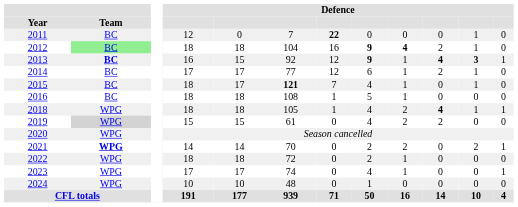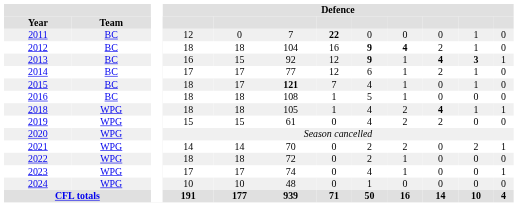2012 | Team: lightgreen background -> no background
2013 | Team: bold -> normal
2019 | Team: lightgrey background -> no background
2021 | Team: bold -> normal
